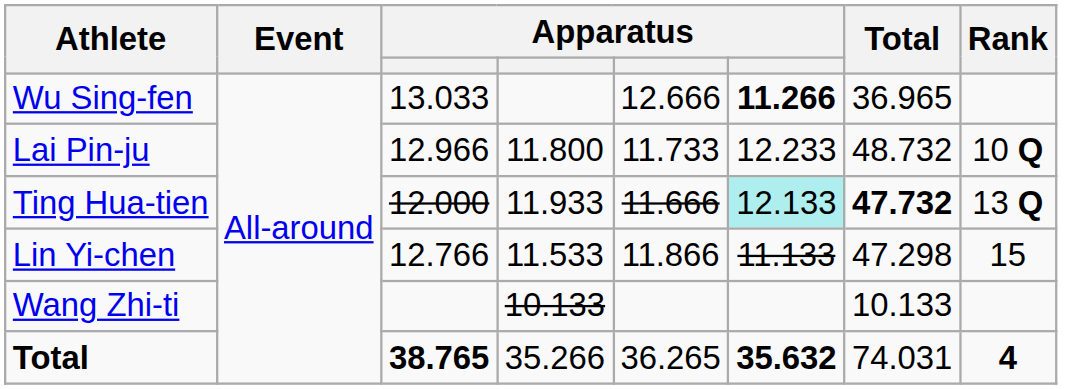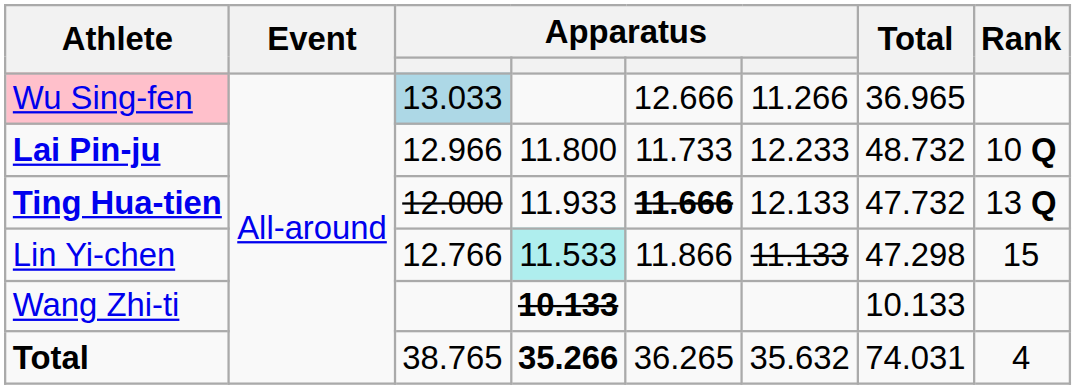row 3 | Athlete: no background -> pink background
row 3 | column 3: no background -> lightblue background
row 3 | column 6: bold -> normal
row 4 | Athlete: normal -> bold
row 5 | Athlete: normal -> bold
row 5 | column 5: normal -> bold
row 5 | column 6: paleturquoise background -> no background
row 5 | Total: bold -> normal
row 6 | column 4: no background -> paleturquoise background
row 7 | column 4: normal -> bold
row 8 | column 3: bold -> normal
row 8 | column 4: normal -> bold
row 8 | column 6: bold -> normal
row 8 | Rank: bold -> normal
